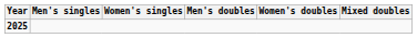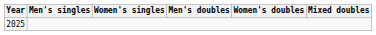2025 | Year: bold -> normal
